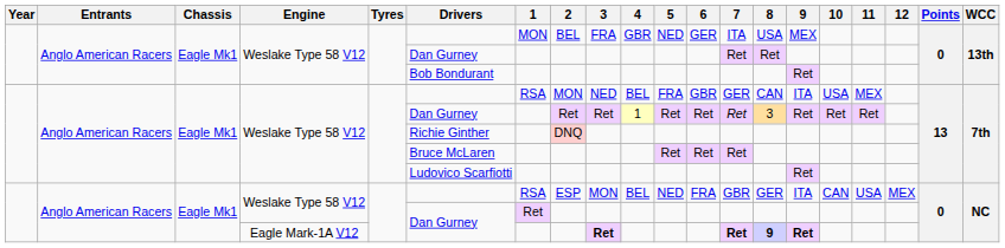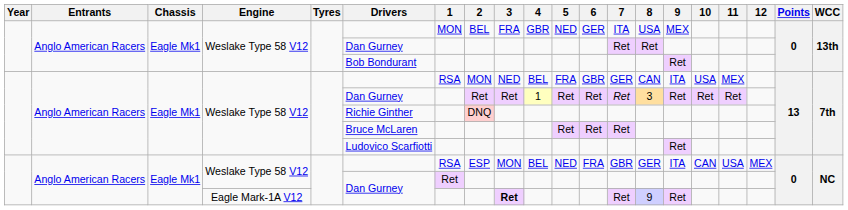Eagle Mark-1A V12 | 7: bold -> normal
Eagle Mark-1A V12 | 8: bold -> normal
Eagle Mark-1A V12 | 9: bold -> normal
